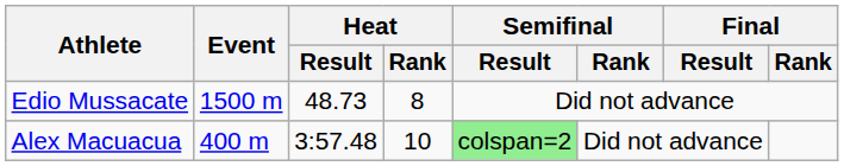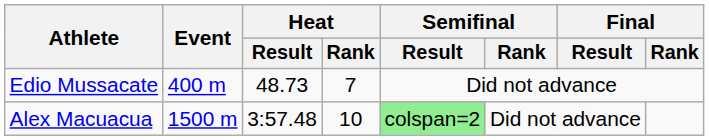Edio Mussacate | Event: 1500 m -> 400 m
Edio Mussacate | Heat / Rank: 8 -> 7
Alex Macuacua | Event: 400 m -> 1500 m
